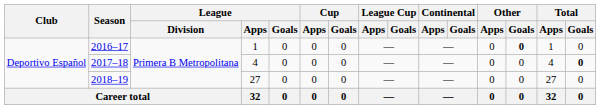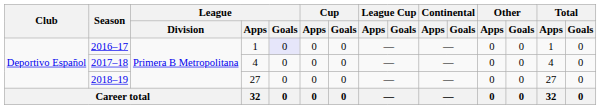2016–17 | League / Goals: no background -> lavender background
2016–17 | Other / Goals: bold -> normal
2017–18 | Total / Goals: bold -> normal
